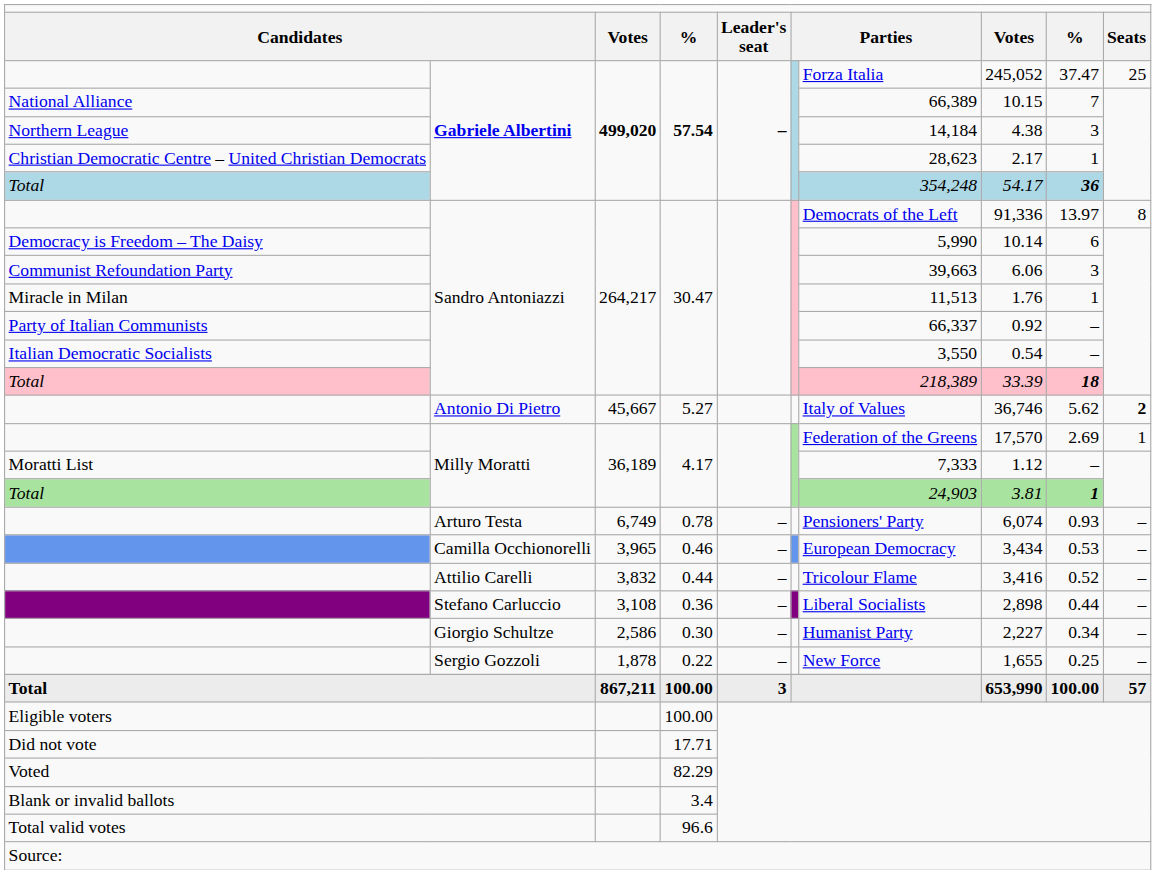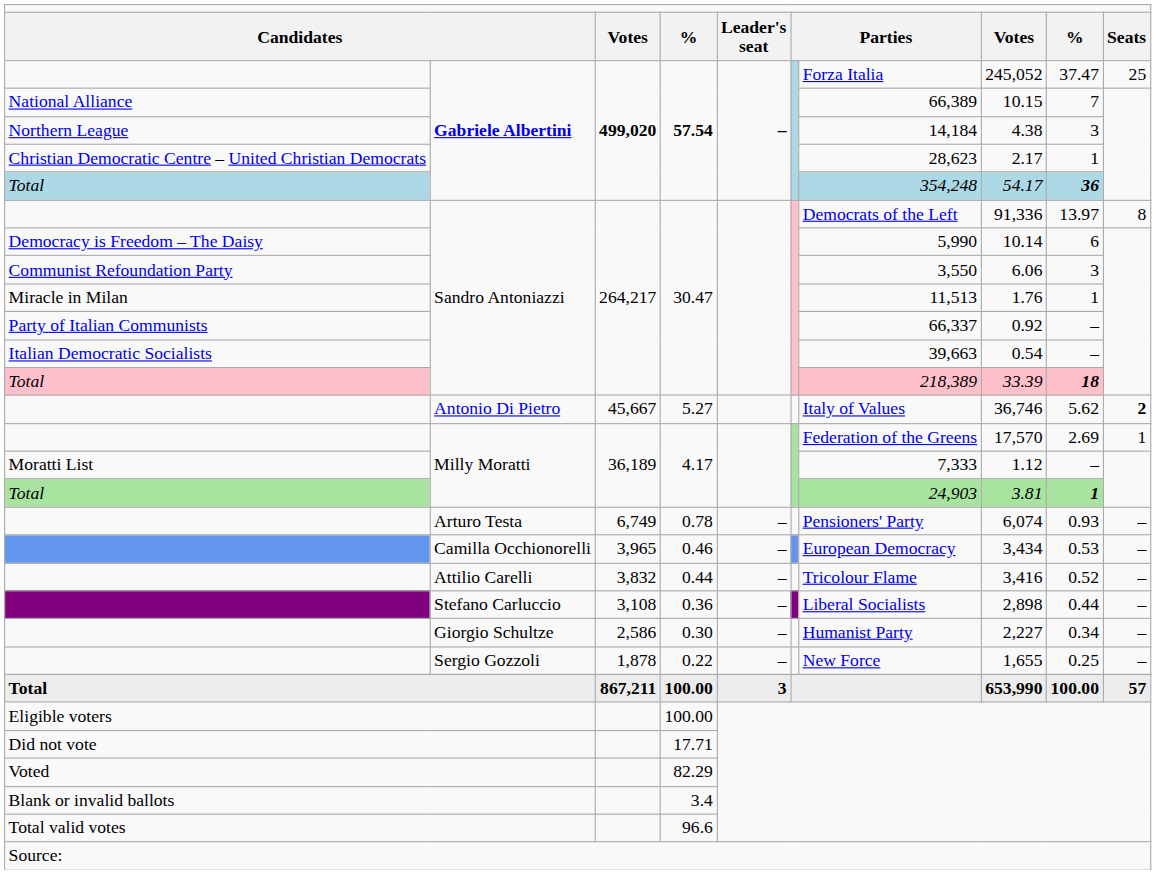Communist Refoundation Party | column 7: 39,663 -> 3,550
Italian Democratic Socialists | column 7: 3,550 -> 39,663
